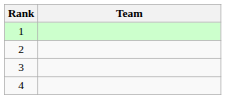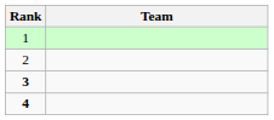3 | Rank: normal -> bold
4 | Rank: normal -> bold
